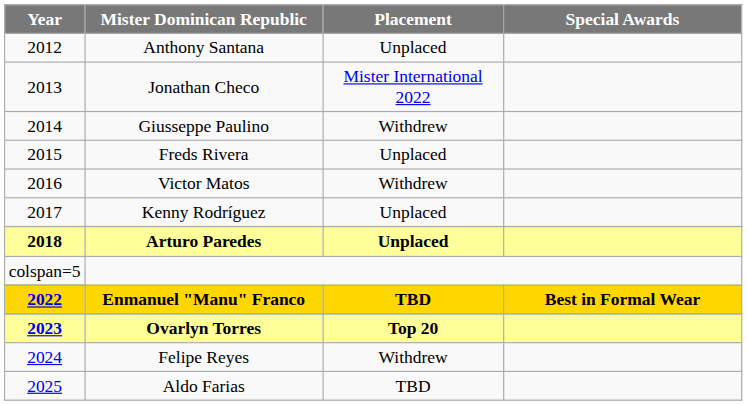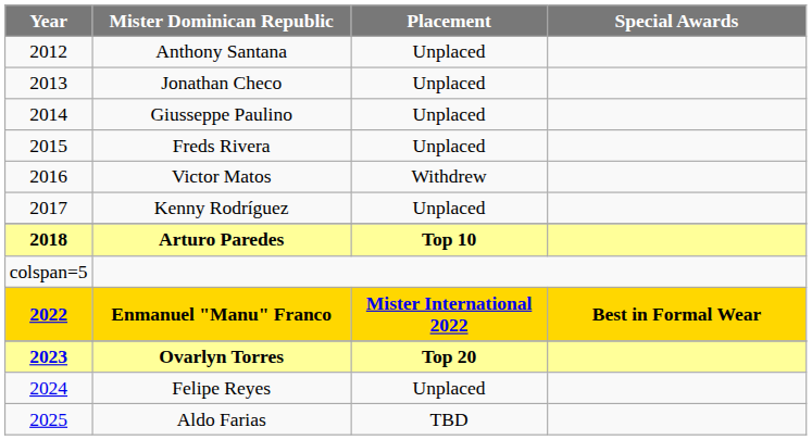Jonathan Checo | Placement: Mister International 2022 -> Unplaced
Giusseppe Paulino | Placement: Withdrew -> Unplaced
Arturo Paredes | Placement: Unplaced -> Top 10
Enmanuel "Manu" Franco | Placement: TBD -> Mister International 2022
Felipe Reyes | Placement: Withdrew -> Unplaced
